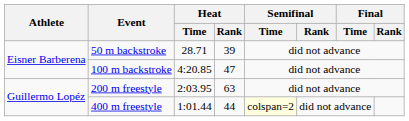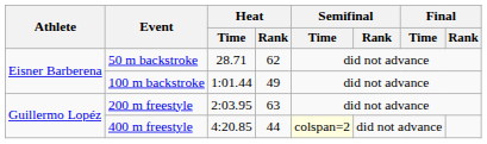50 m backstroke | Heat / Rank: 39 -> 62
100 m backstroke | Heat / Time: 4:20.85 -> 1:01.44
100 m backstroke | Heat / Rank: 47 -> 49
400 m freestyle | Heat / Time: 1:01.44 -> 4:20.85
